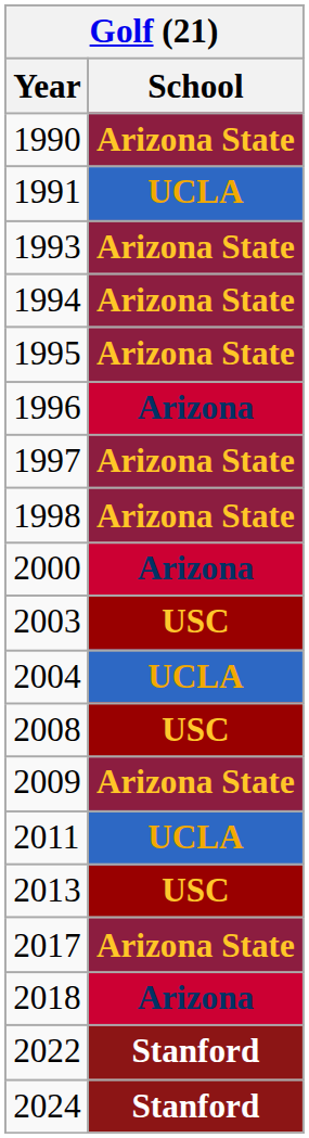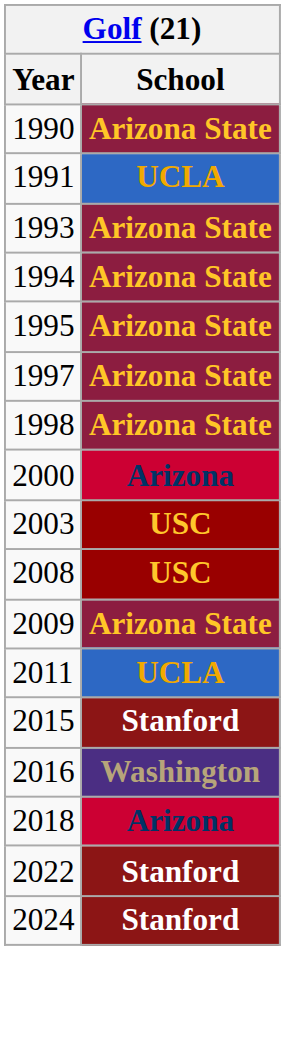- row: 1996 | Arizona
- row: 2004 | UCLA
- row: 2013 | USC
+ row: 2015 | Stanford
+ row: 2016 | Washington
- row: 2017 | Arizona State
